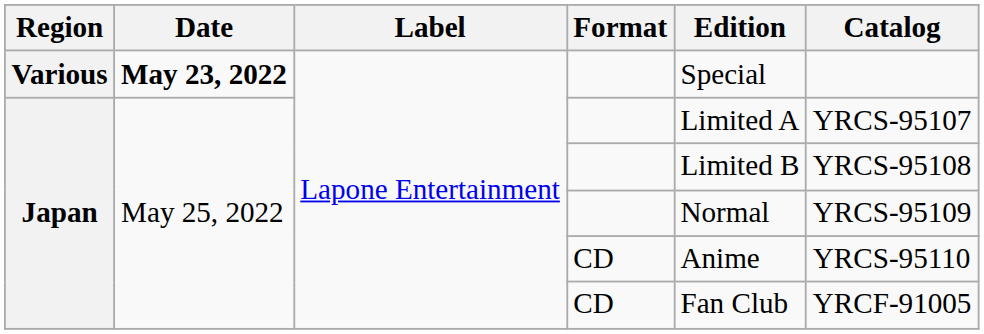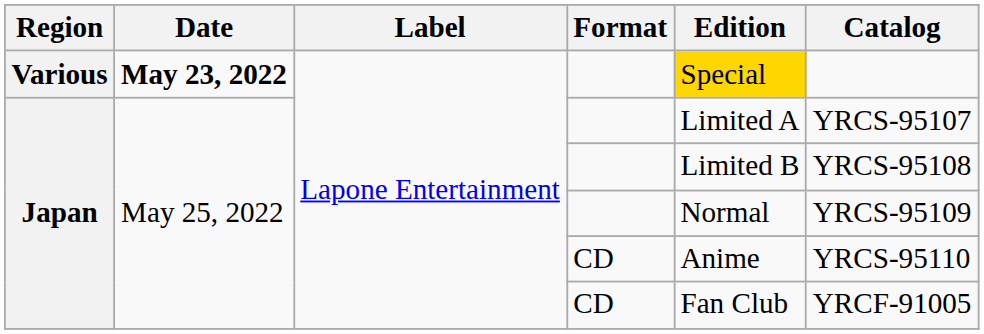Various | Edition: no background -> gold background
